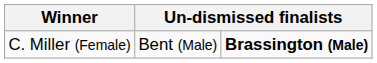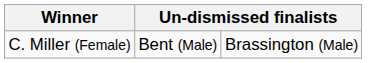C. Miller (Female) | column 3: bold -> normal
